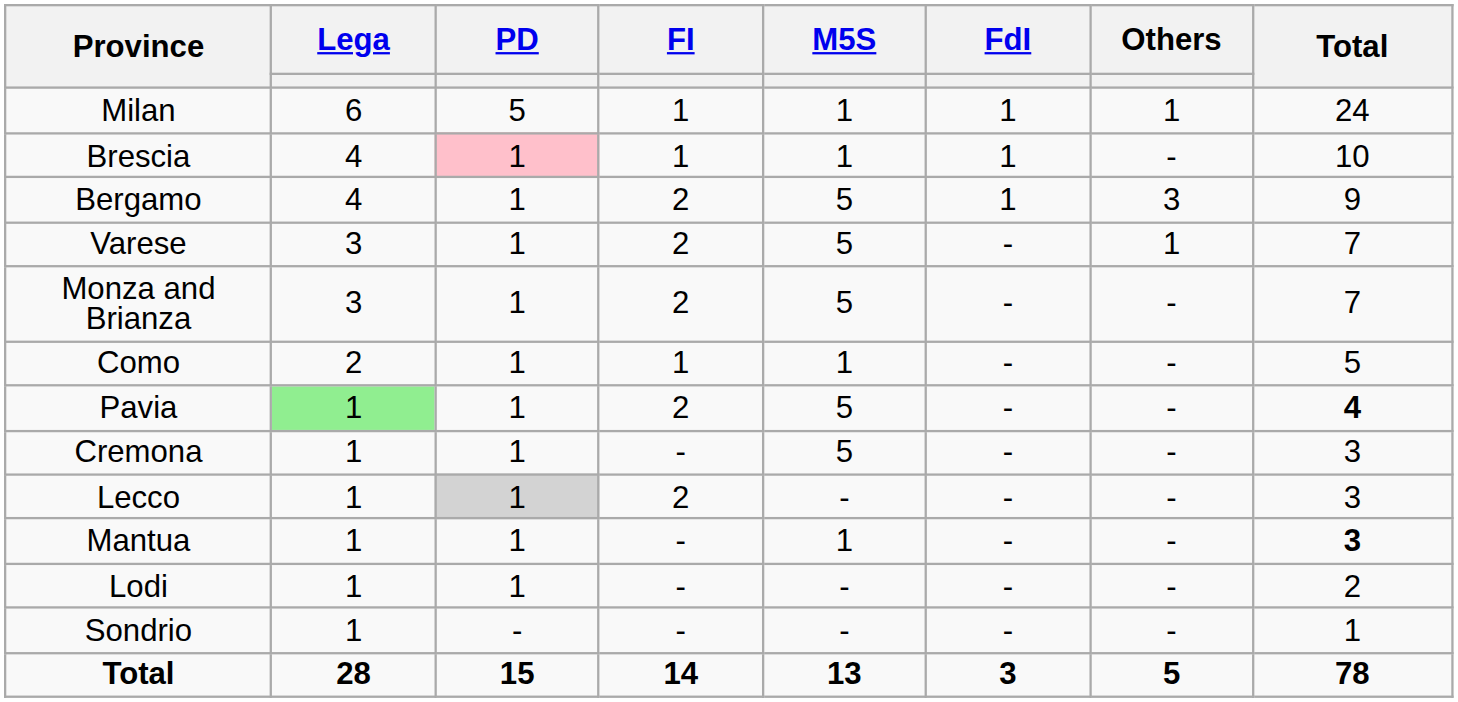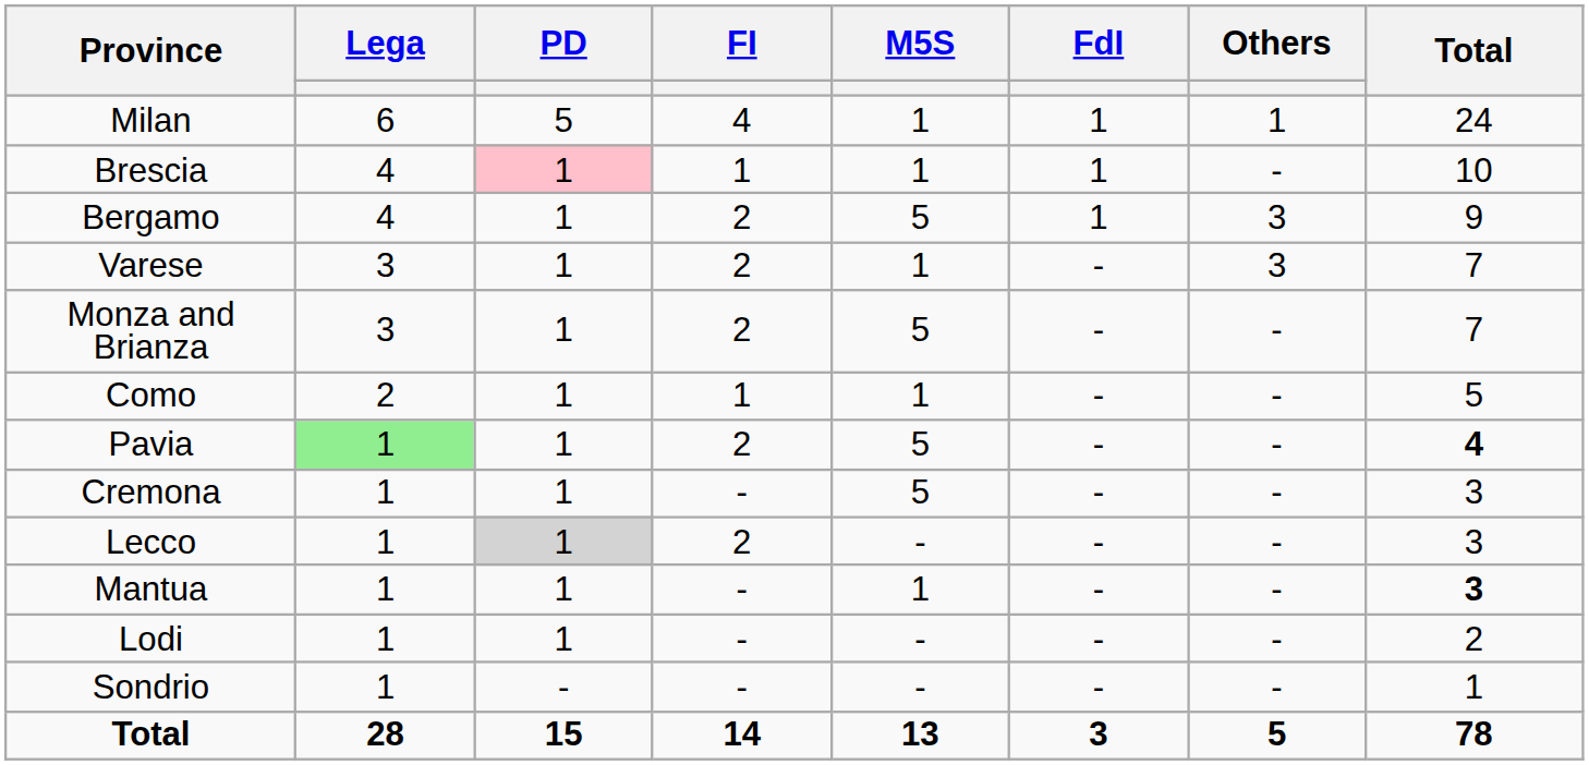Milan | FI: 1 -> 4
Varese | M5S: 5 -> 1
Varese | Others: 1 -> 3
